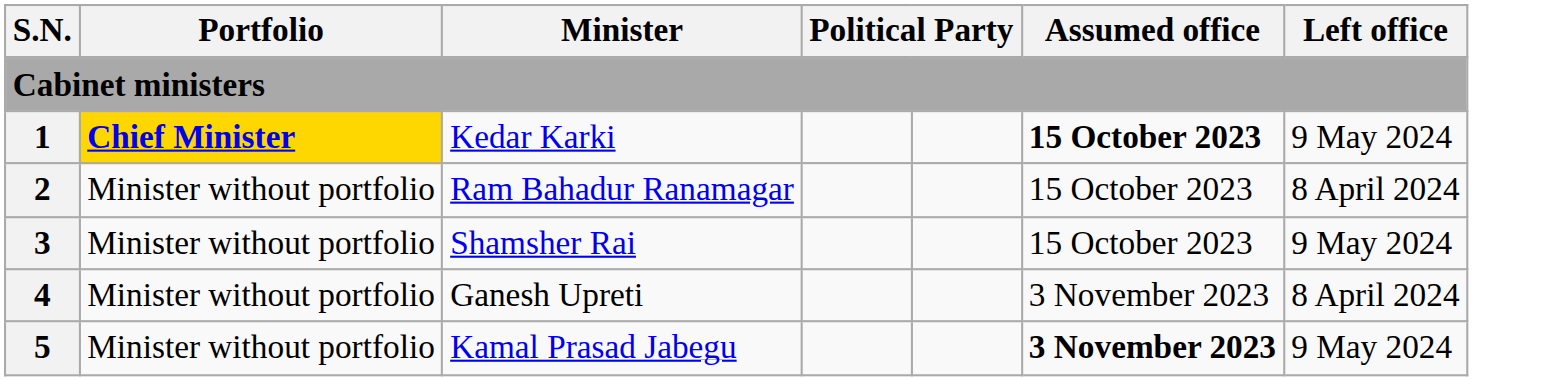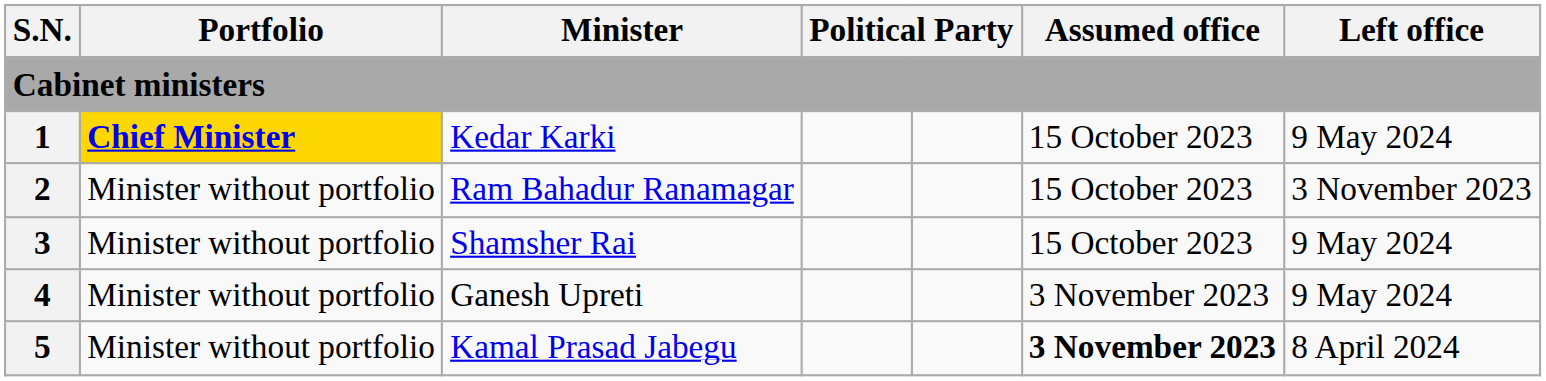Kedar Karki | Assumed office: bold -> normal
Ram Bahadur Ranamagar | Left office: 8 April 2024 -> 3 November 2023
Ganesh Upreti | Left office: 8 April 2024 -> 9 May 2024
Kamal Prasad Jabegu | Left office: 9 May 2024 -> 8 April 2024
